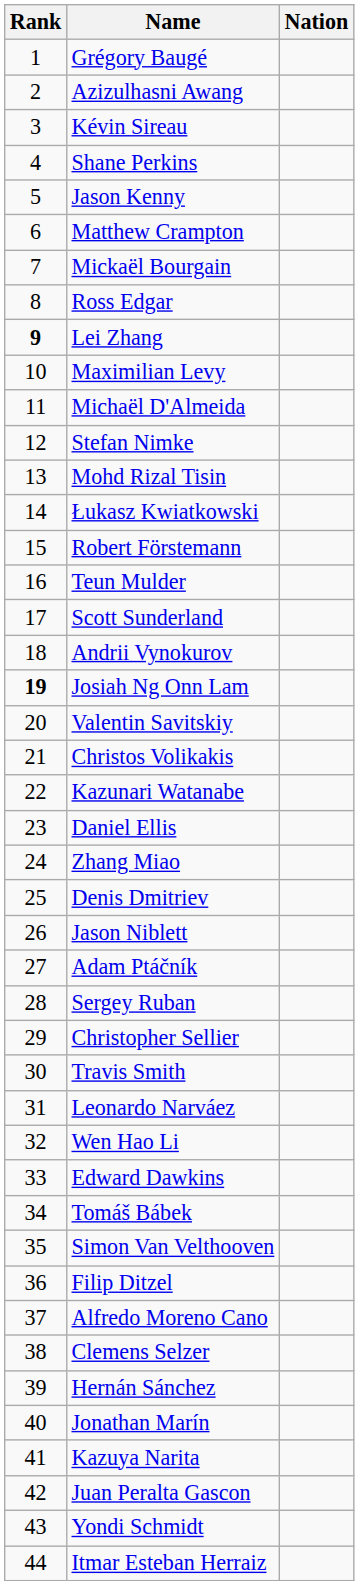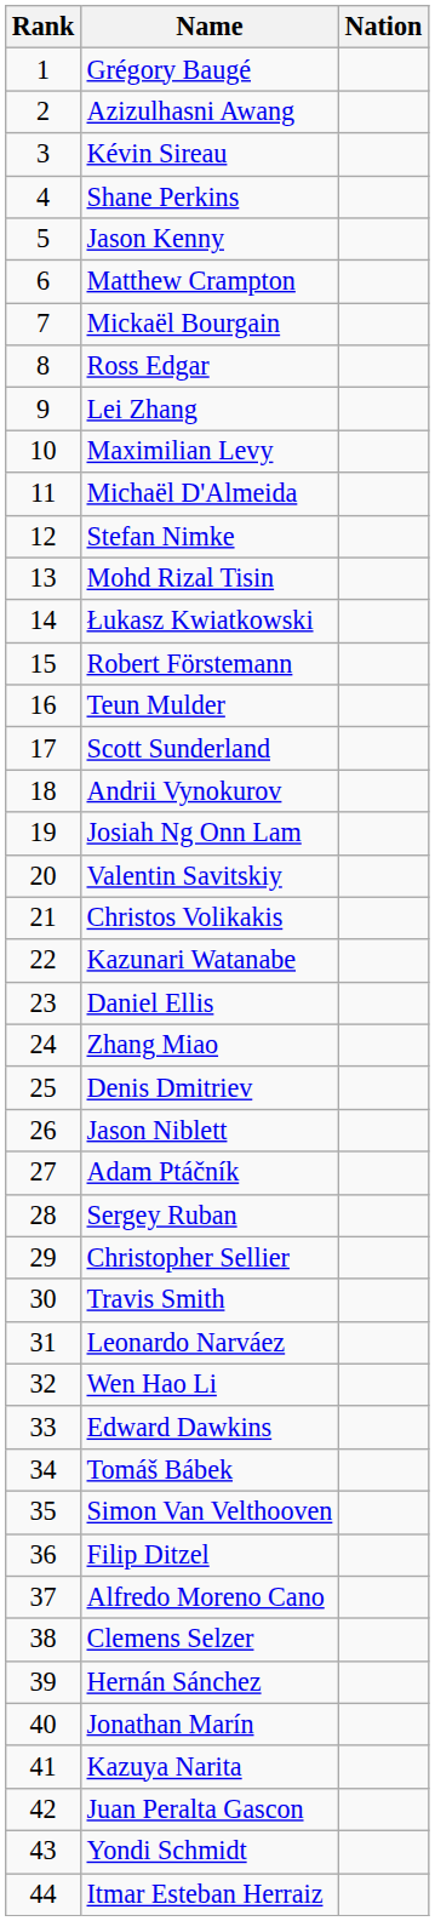Lei Zhang | Rank: bold -> normal
Josiah Ng Onn Lam | Rank: bold -> normal
